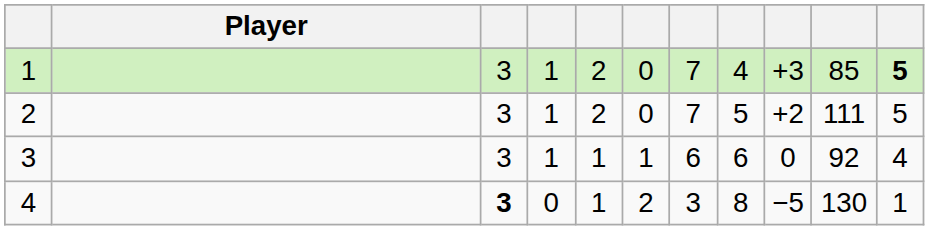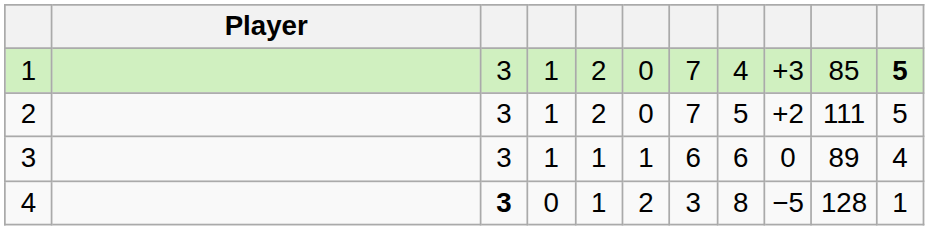row 4 | column 10: 92 -> 89
row 5 | column 10: 130 -> 128
